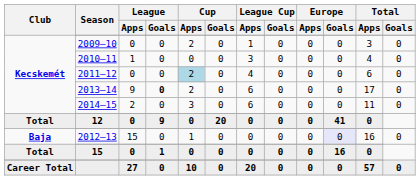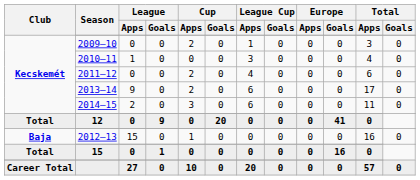2011–12 | Cup / Apps: lightblue background -> no background
2013–14 | League / Goals: bold -> normal
2012–13 | Europe / Goals: lavender background -> no background
